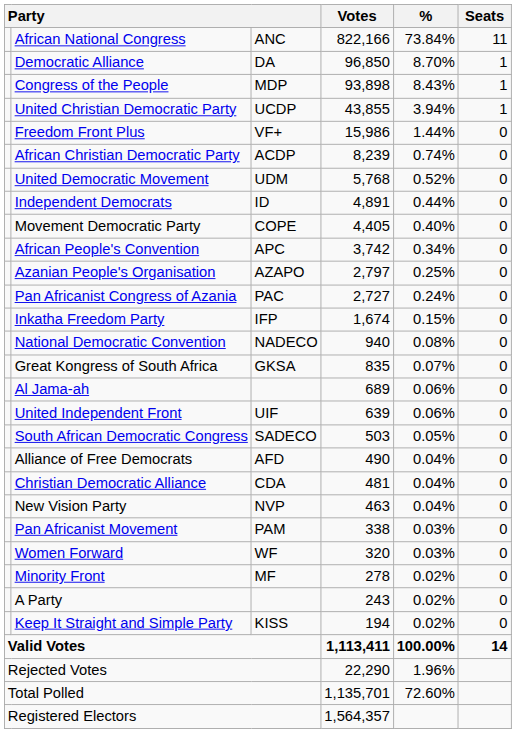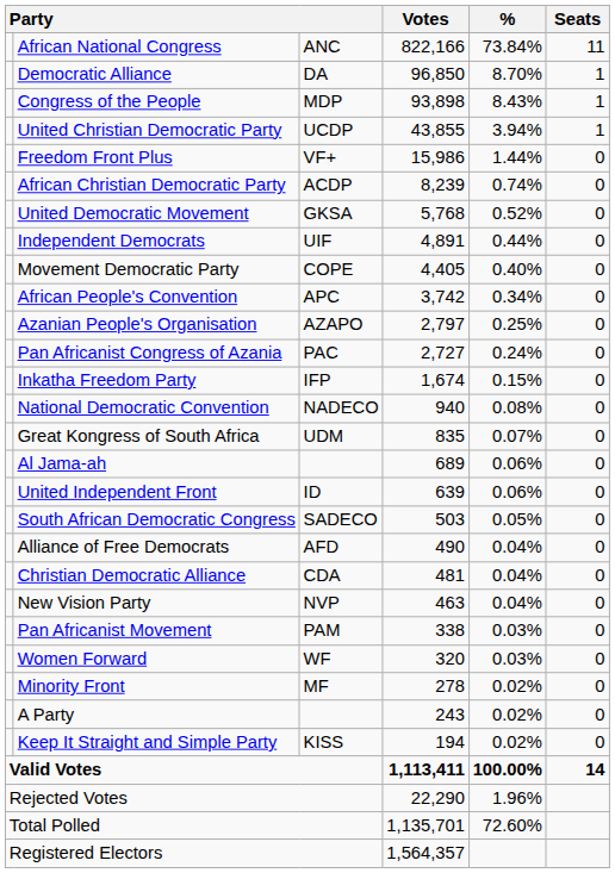United Democratic Movement | column 3: UDM -> GKSA
Independent Democrats | column 3: ID -> UIF
Great Kongress of South Africa | column 3: GKSA -> UDM
United Independent Front | column 3: UIF -> ID
